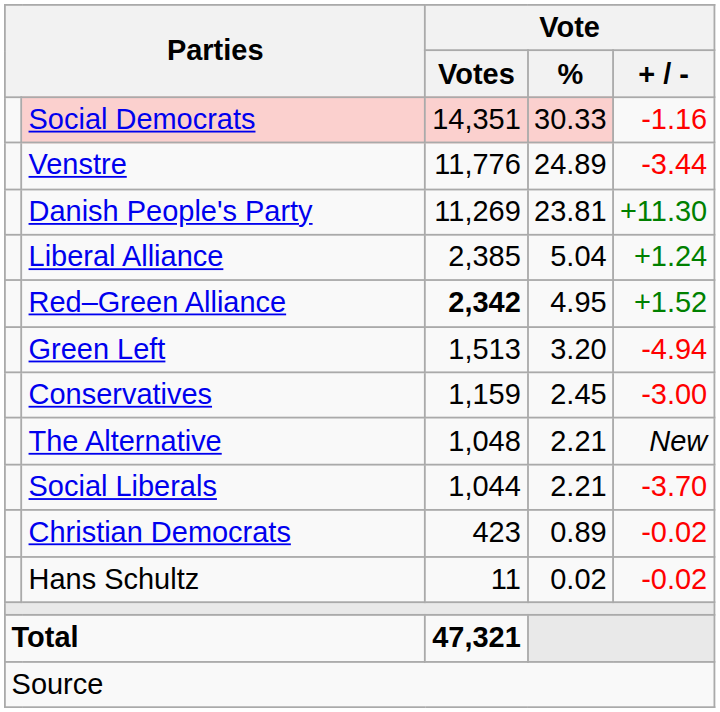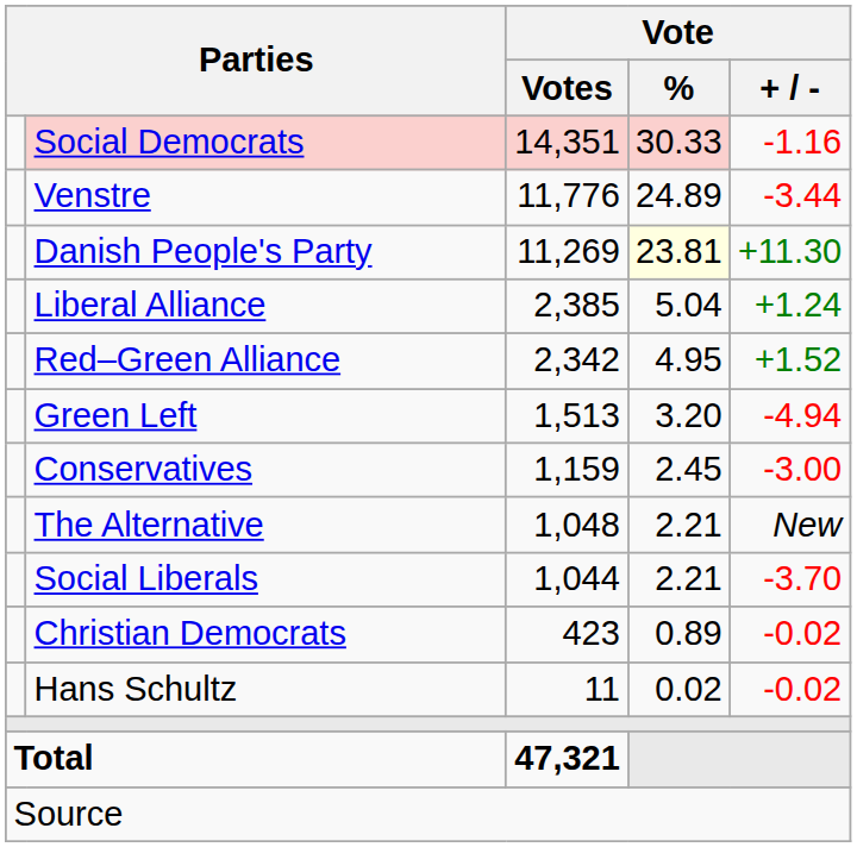Danish People's Party | Vote / %: no background -> lightyellow background
Red–Green Alliance | Vote / Votes: bold -> normal
